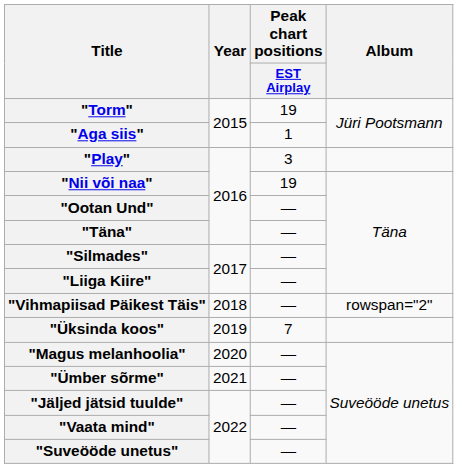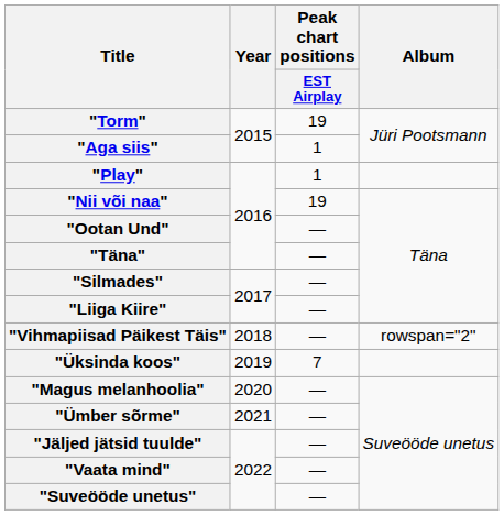"Play" | Peak chart positions / EST Airplay: 3 -> 1
